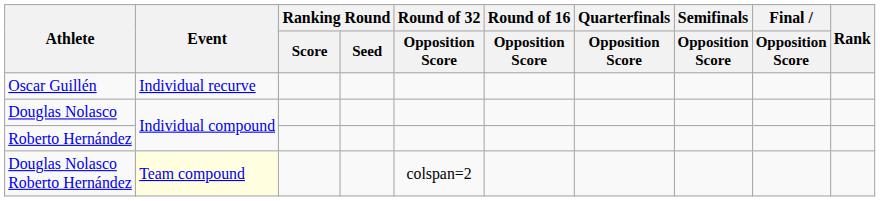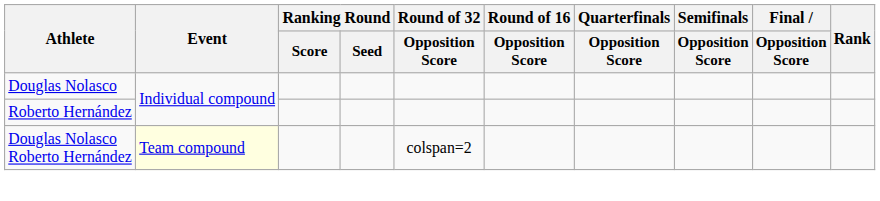- row: Oscar Guillén | Individual recurve
